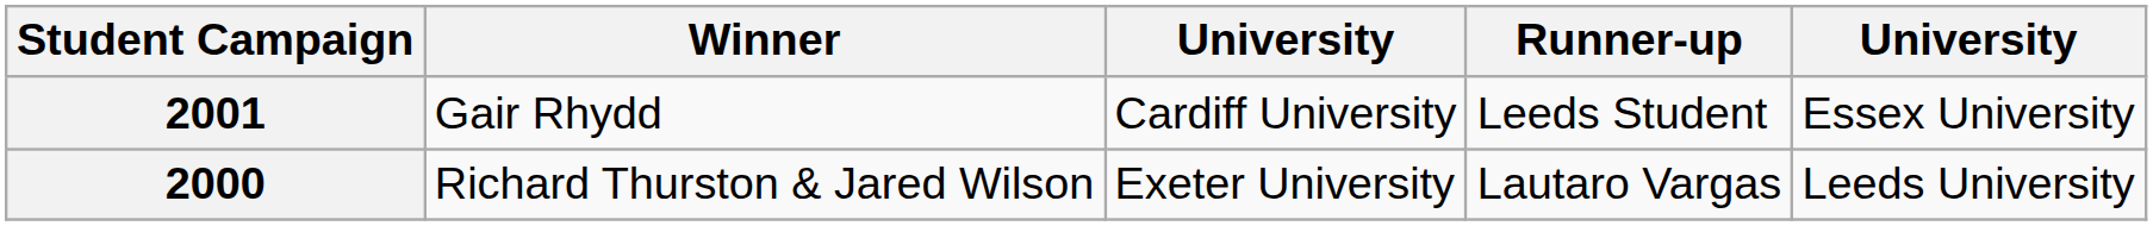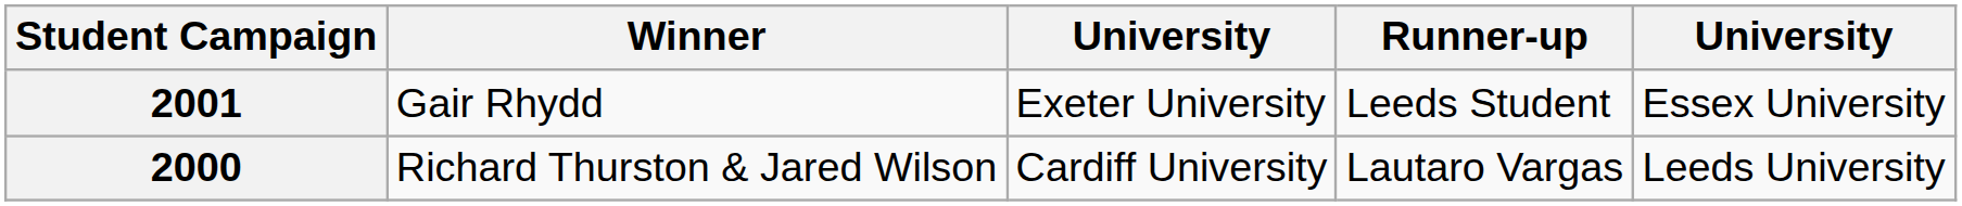2001 | column 3: Cardiff University -> Exeter University
2000 | column 3: Exeter University -> Cardiff University
